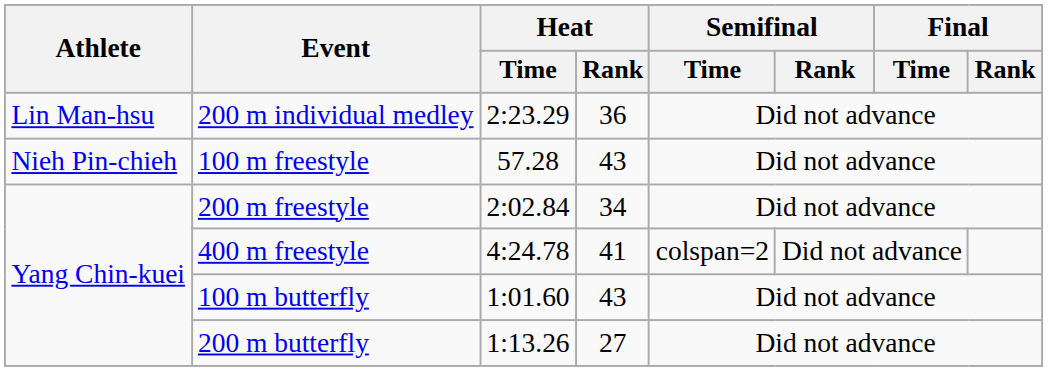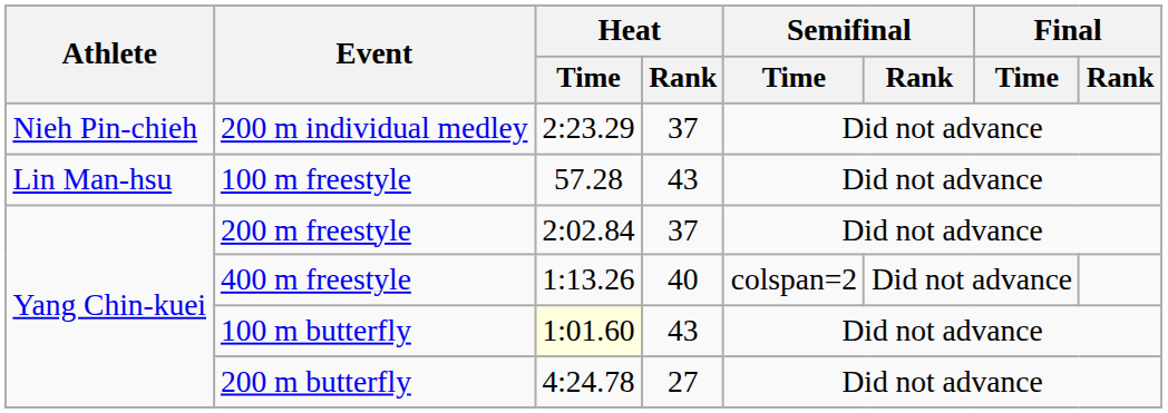200 m individual medley | Athlete: Lin Man-hsu -> Nieh Pin-chieh
200 m individual medley | Heat / Rank: 36 -> 37
100 m freestyle | Athlete: Nieh Pin-chieh -> Lin Man-hsu
200 m freestyle | Heat / Rank: 34 -> 37
400 m freestyle | Heat / Time: 4:24.78 -> 1:13.26
400 m freestyle | Heat / Rank: 41 -> 40
100 m butterfly | Heat / Time: no background -> lightyellow background
200 m butterfly | Heat / Time: 1:13.26 -> 4:24.78
